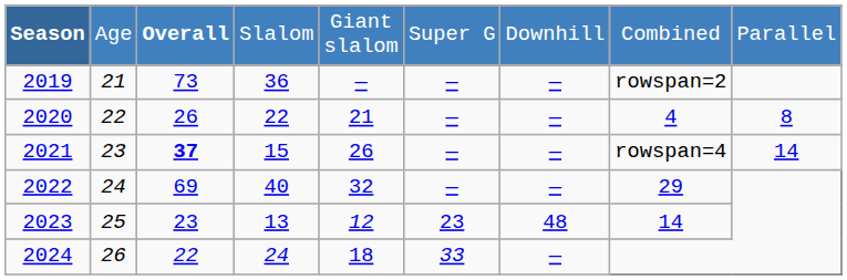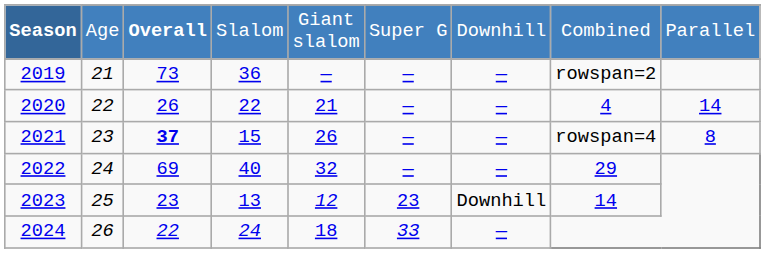2020 | column 9: 8 -> 14
2021 | column 9: 14 -> 8
2023 | column 7: 48 -> Downhill
